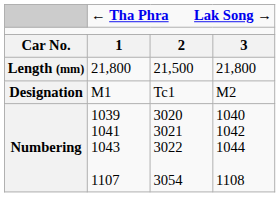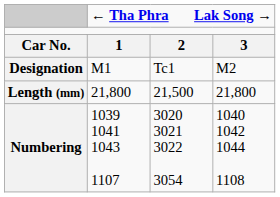rows swapped: Designation <-> Length (mm)
